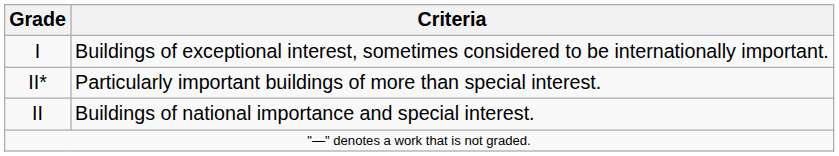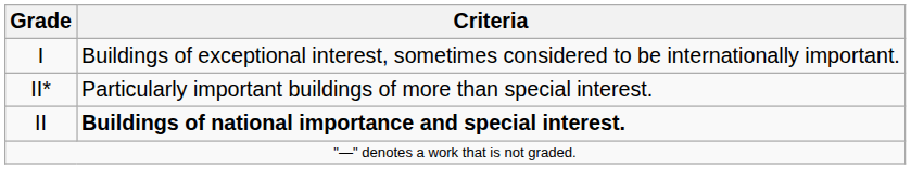II | Criteria: normal -> bold
